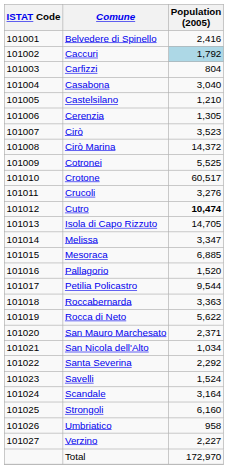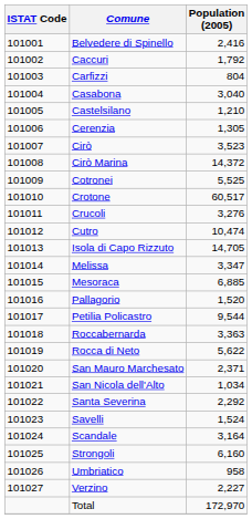Caccuri | Population (2005): lightblue background -> no background
Cutro | Population (2005): bold -> normal
